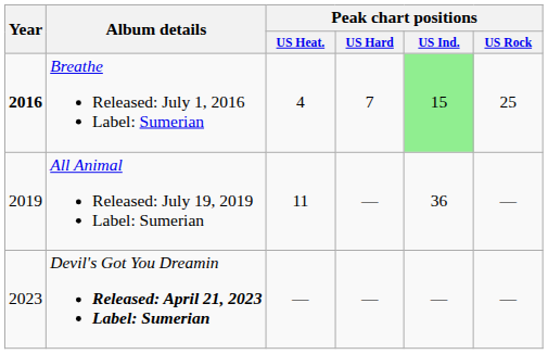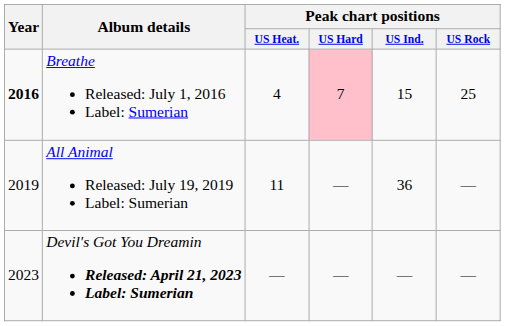Breathe Released: July 1, 2016 Label: Sumerian | Peak chart positions / US Hard: no background -> pink background
Breathe Released: July 1, 2016 Label: Sumerian | Peak chart positions / US Ind.: lightgreen background -> no background
